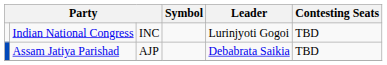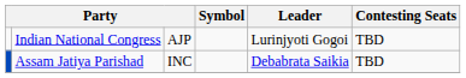Indian National Congress | column 3: INC -> AJP
Assam Jatiya Parishad | column 3: AJP -> INC
